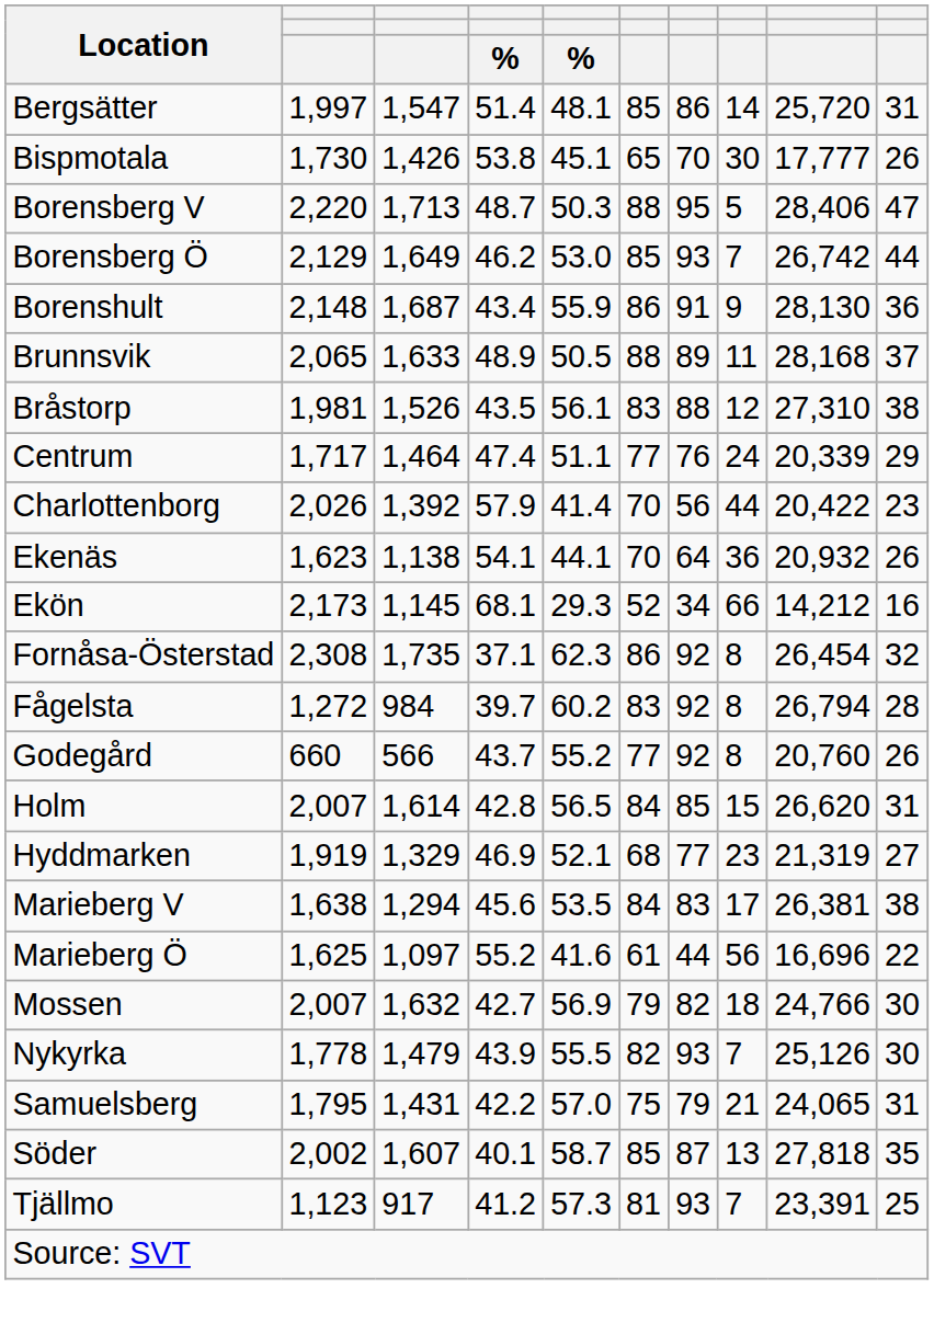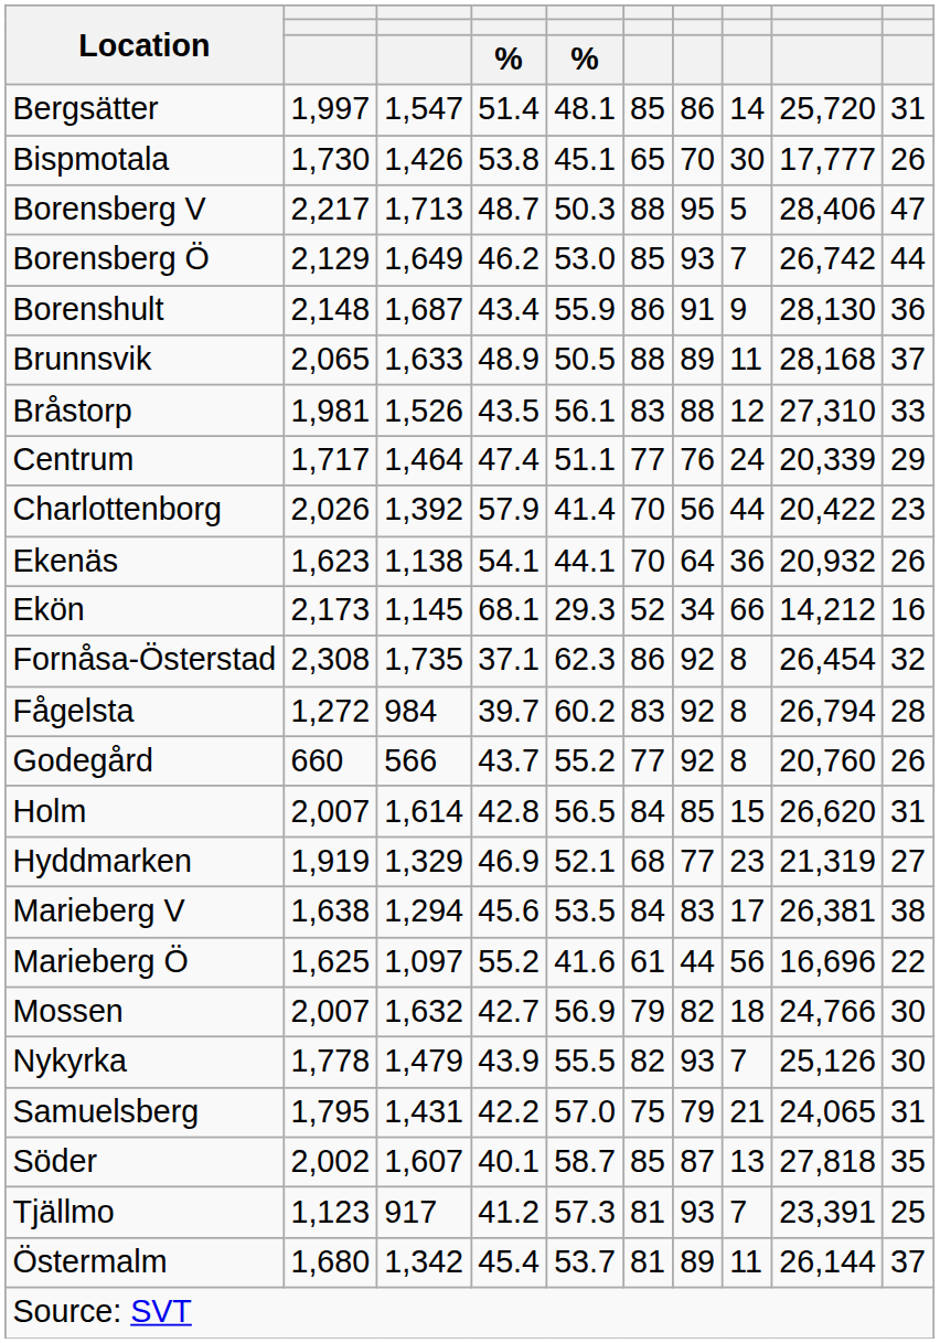Borensberg V | column 2: 2,220 -> 2,217
Bråstorp | column 10: 38 -> 33
+ row: Östermalm | 1,680 | 1,342 | 45.4 | 53.7 | 81 | 89 | 11 | 26,144 | 37
